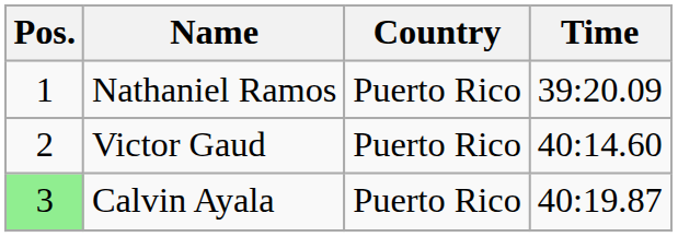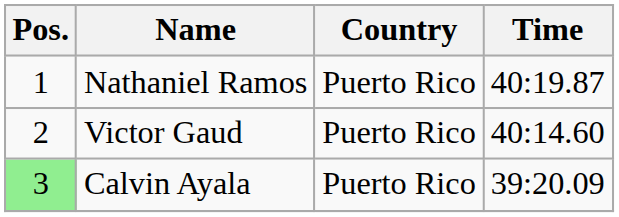Nathaniel Ramos | Time: 39:20.09 -> 40:19.87
Calvin Ayala | Time: 40:19.87 -> 39:20.09
